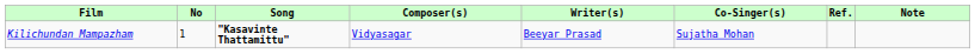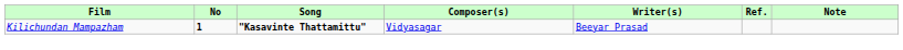- column: Co-Singer(s) | Sujatha Mohan
Kilichundan Mampazham | No: normal -> bold
